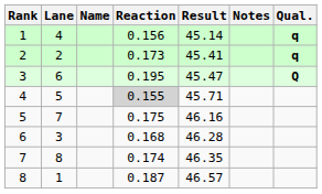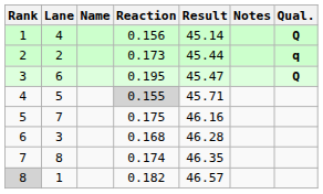row 2 | Qual.: q -> Q
row 3 | Result: 45.41 -> 45.44
row 9 | Rank: no background -> lightgrey background
row 9 | Reaction: 0.187 -> 0.182
